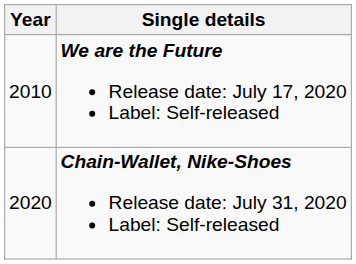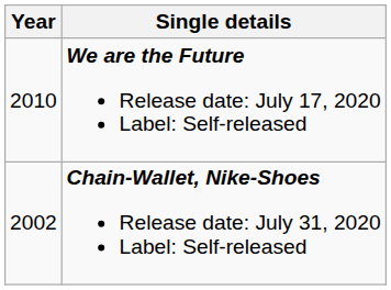row 3 | Year: 2020 -> 2002
